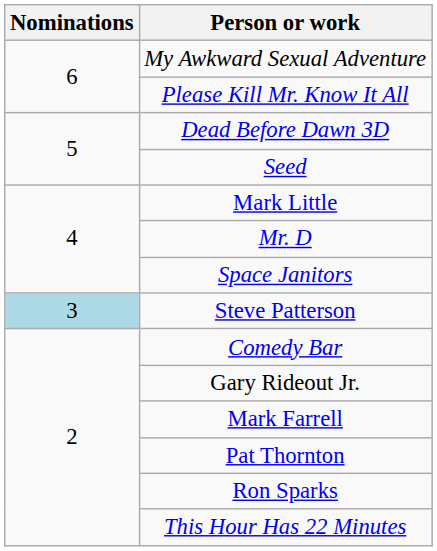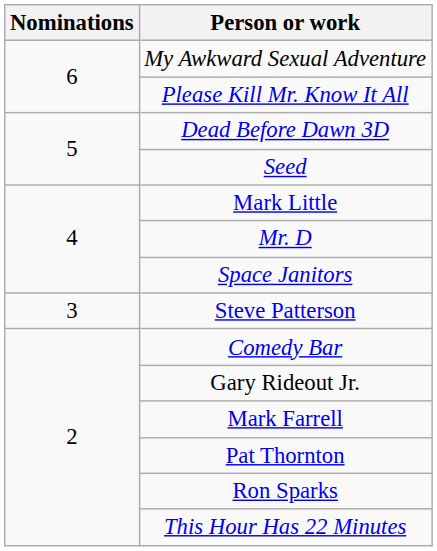Steve Patterson | Nominations: lightblue background -> no background
